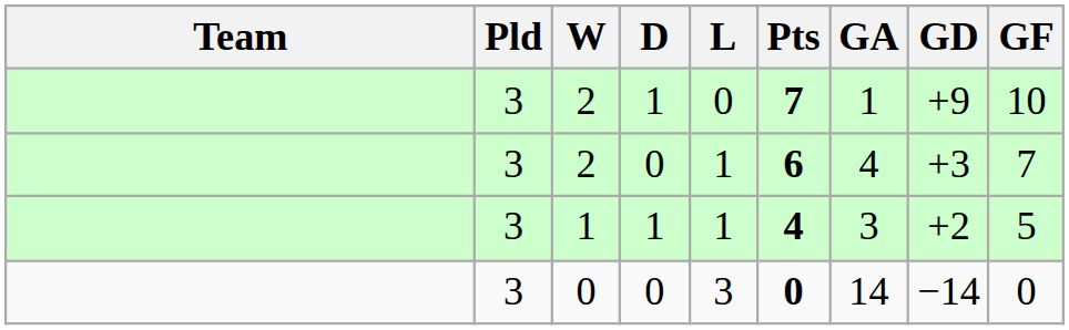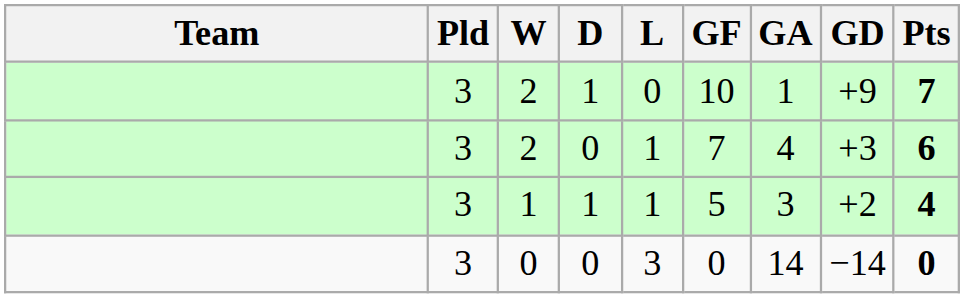columns swapped: GF <-> Pts
